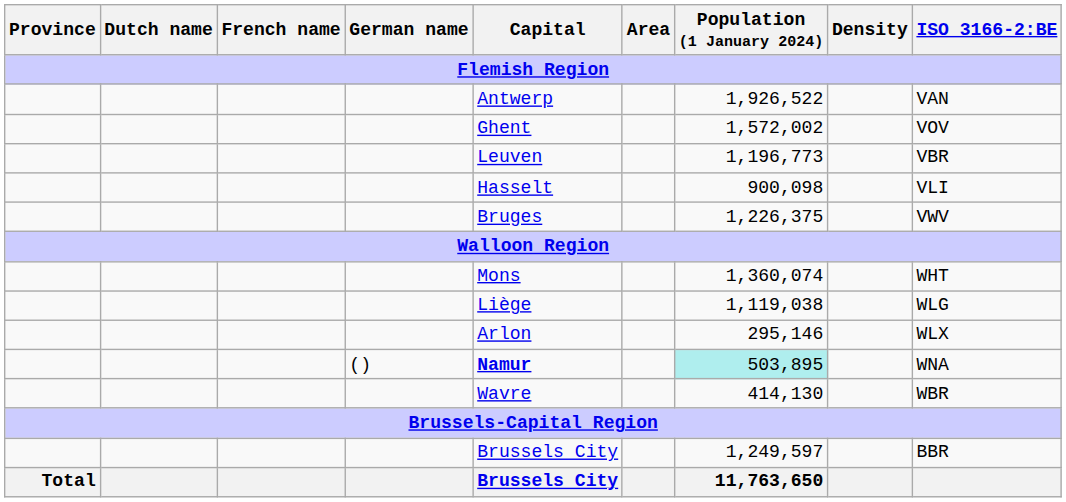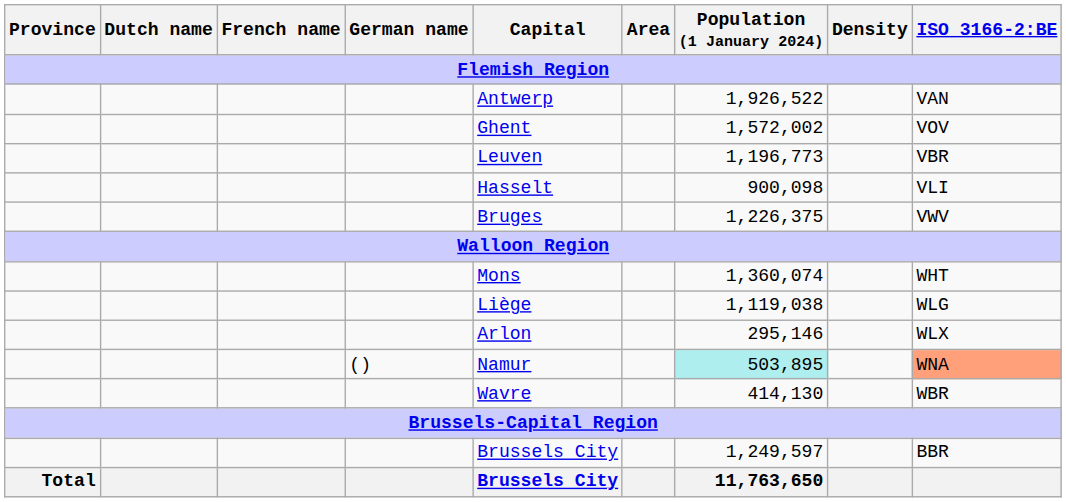() | Capital: bold -> normal
() | ISO 3166-2:BE: no background -> lightsalmon background
